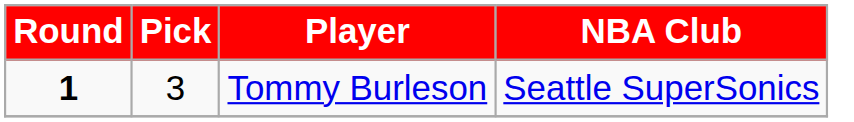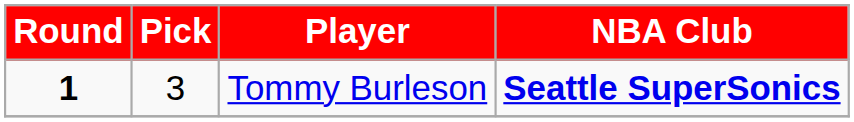Tommy Burleson | NBA Club: normal -> bold
